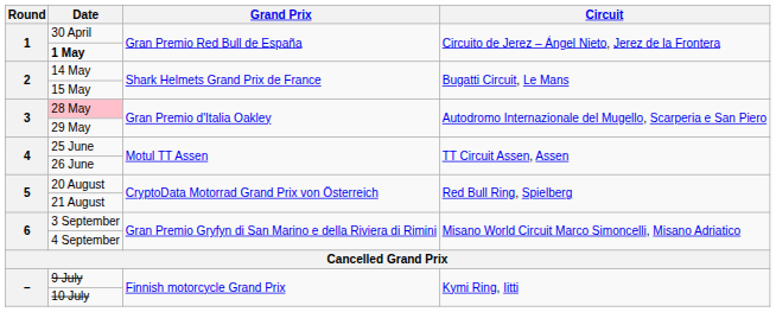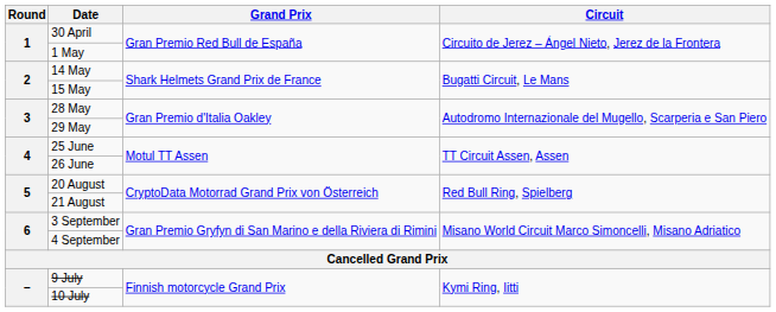1 May | Date: bold -> normal
28 May | Date: pink background -> no background
